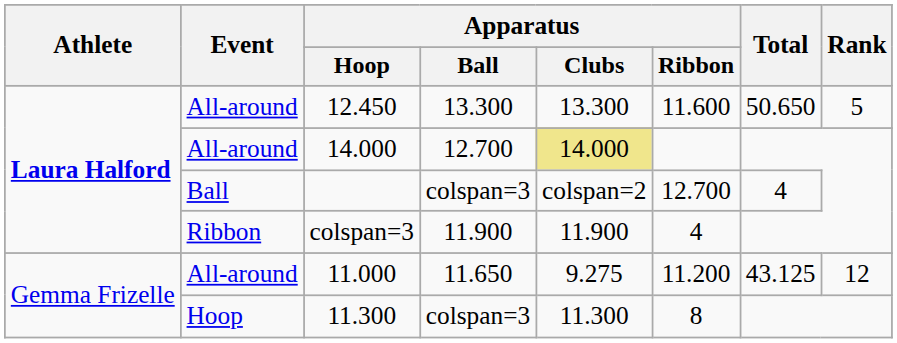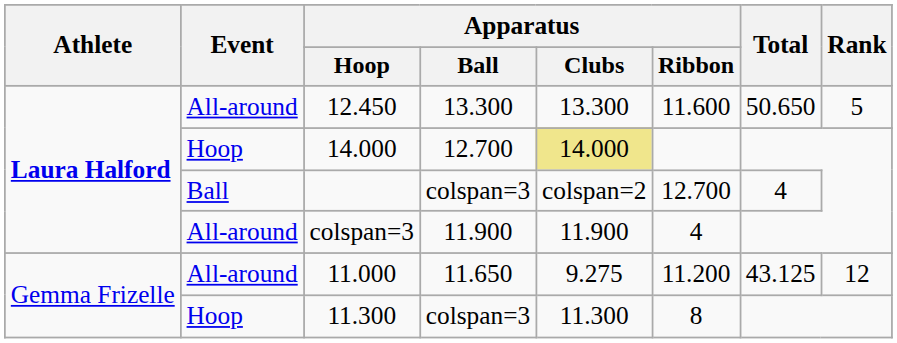row 4 | Event: All-around -> Hoop
row 6 | Event: Ribbon -> All-around
